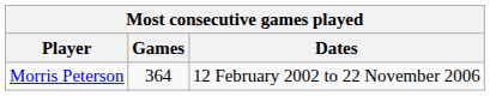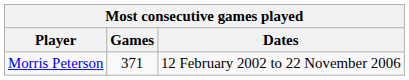Morris Peterson | Games: 364 -> 371
